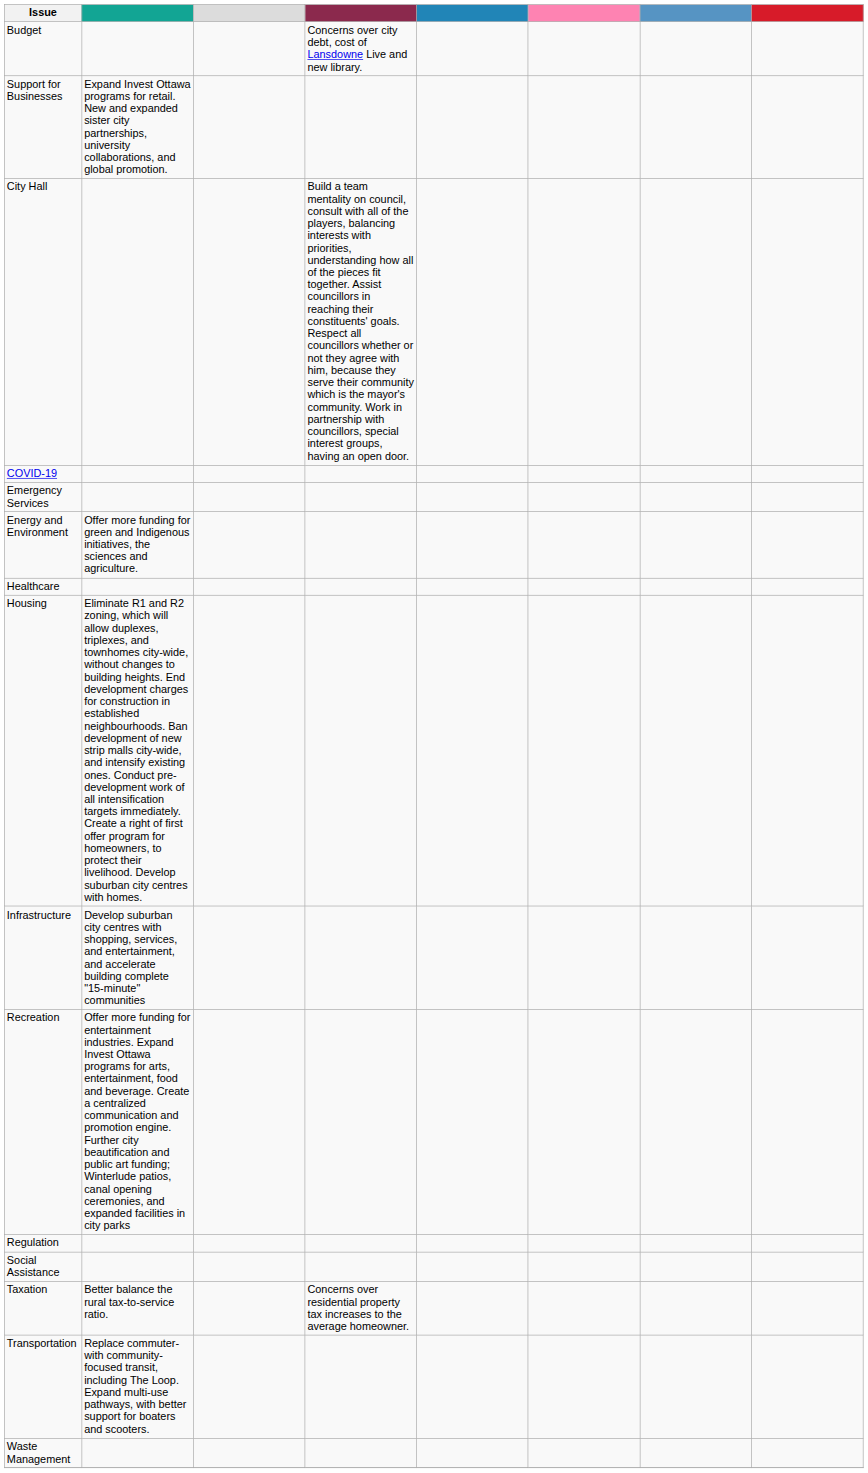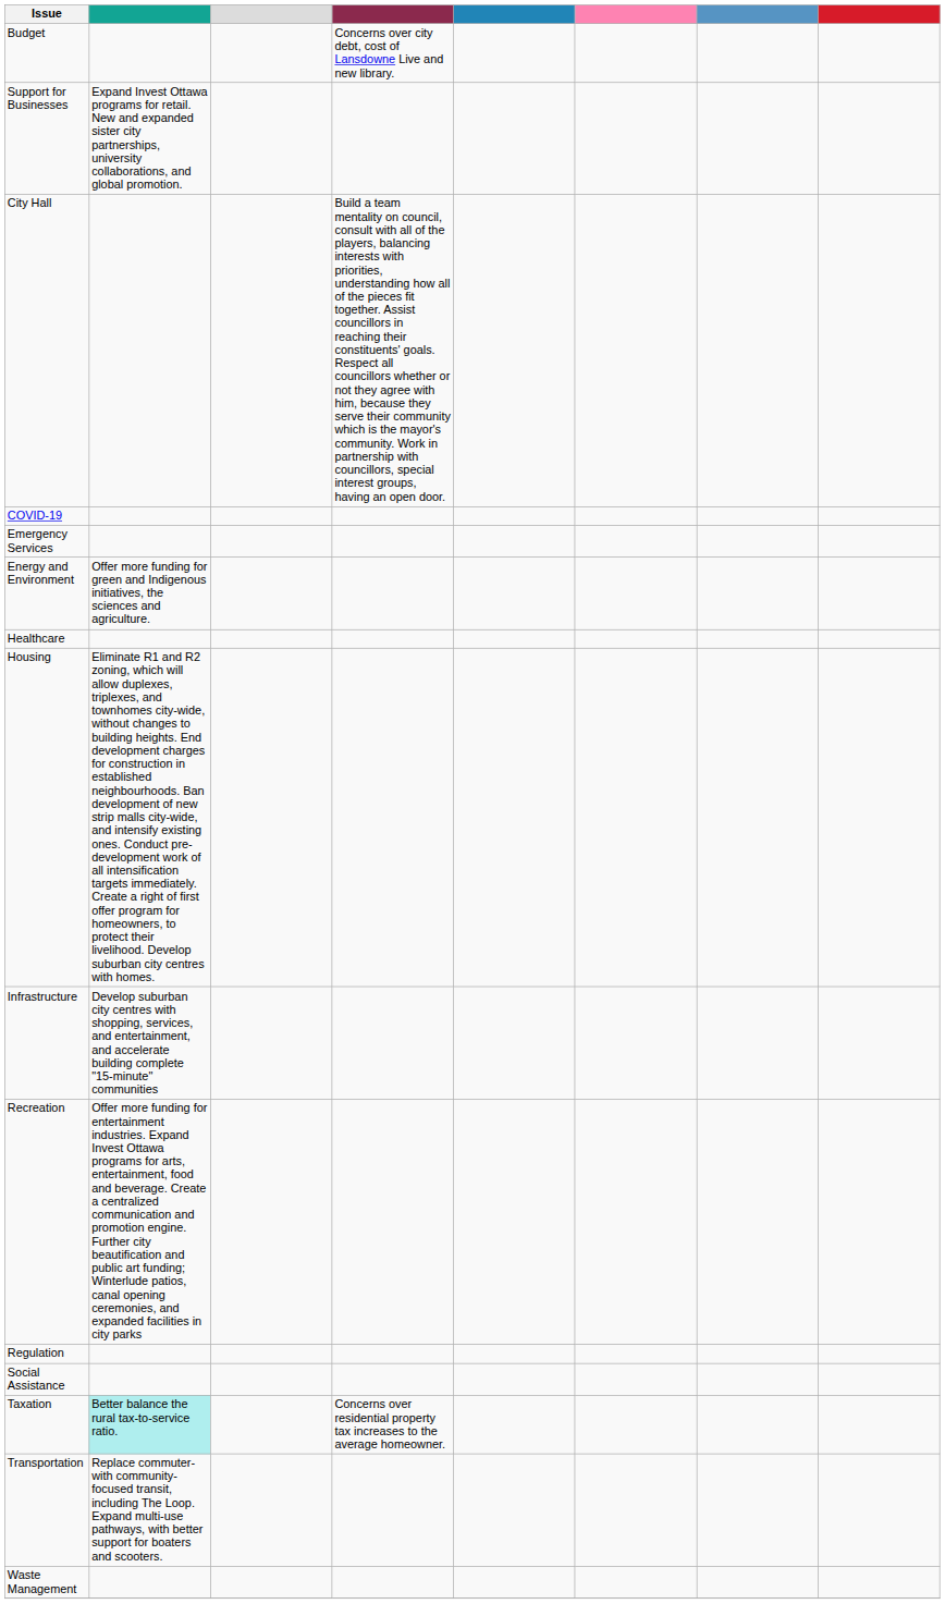Taxation | column 2: no background -> paleturquoise background
